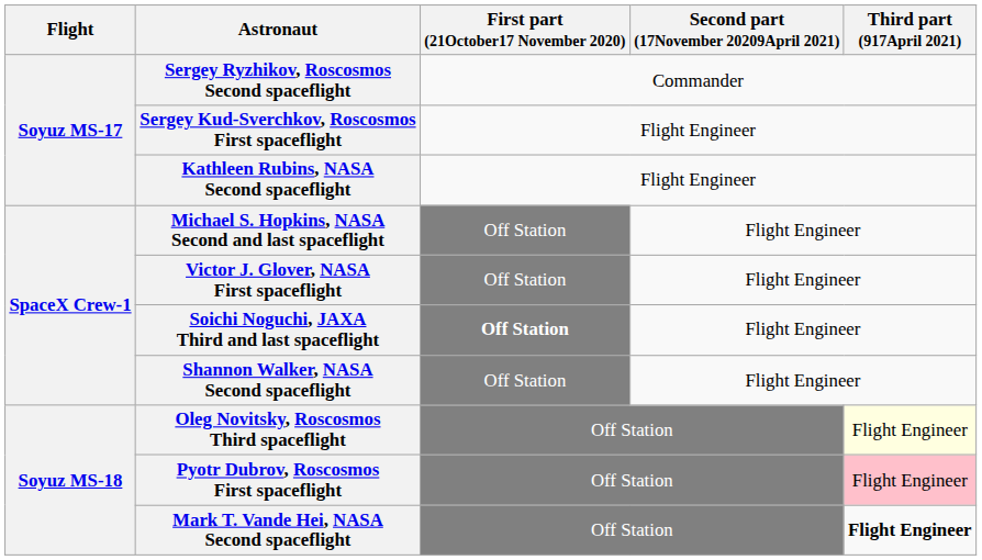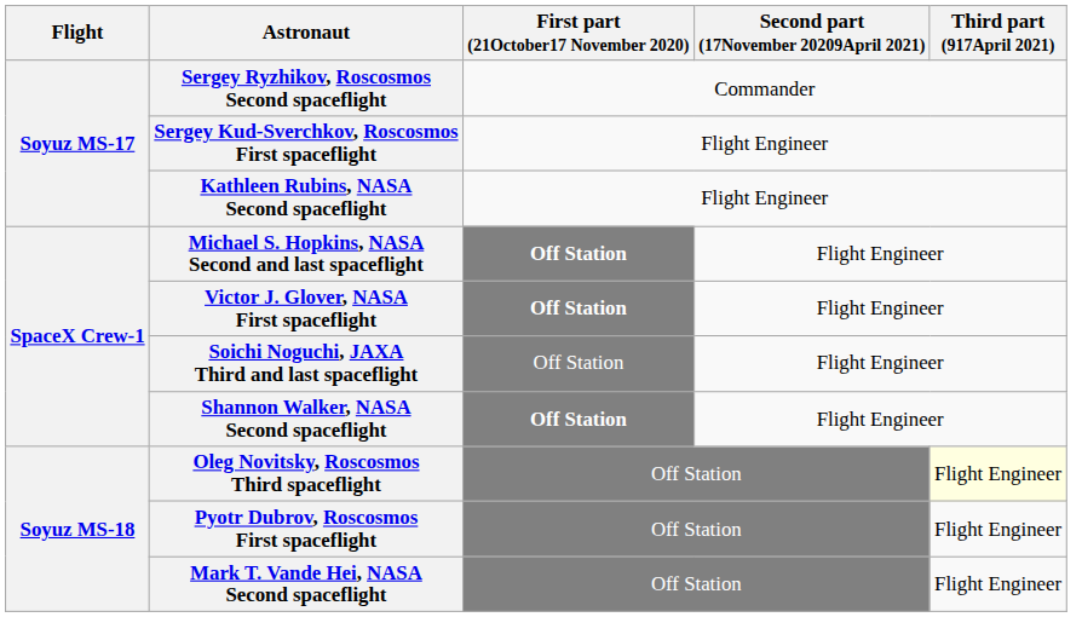Michael S. Hopkins, NASA Second and last spaceflight | First part (21October17 November 2020): normal -> bold
Victor J. Glover, NASA First spaceflight | First part (21October17 November 2020): normal -> bold
Soichi Noguchi, JAXA Third and last spaceflight | First part (21October17 November 2020): bold -> normal
Shannon Walker, NASA Second spaceflight | First part (21October17 November 2020): normal -> bold
Pyotr Dubrov, Roscosmos First spaceflight | Third part (917April 2021): pink background -> no background
Mark T. Vande Hei, NASA Second spaceflight | Third part (917April 2021): bold -> normal
